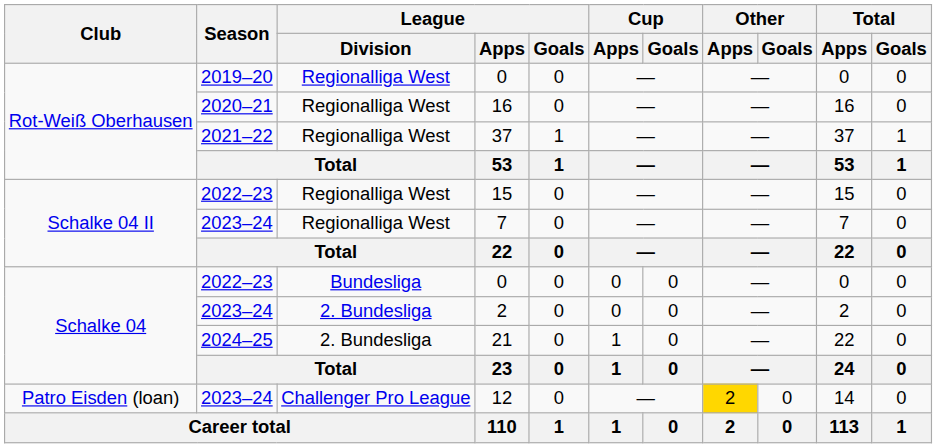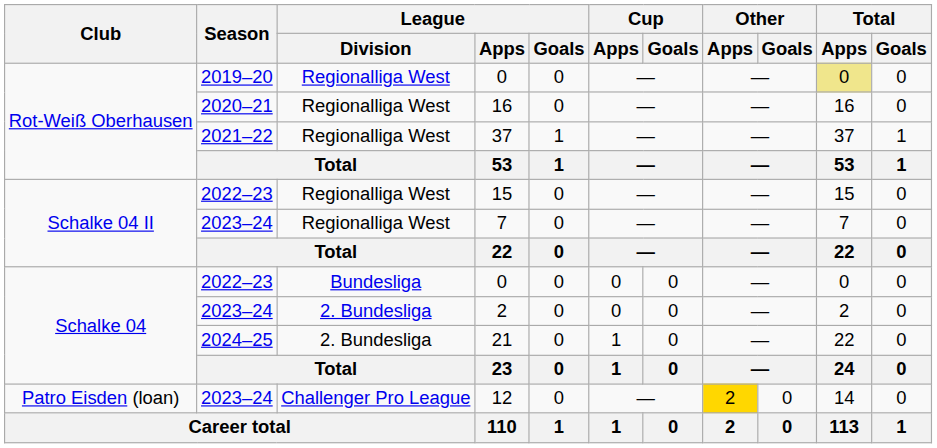2019–20 / 0 | Total / Apps: no background -> khaki background
